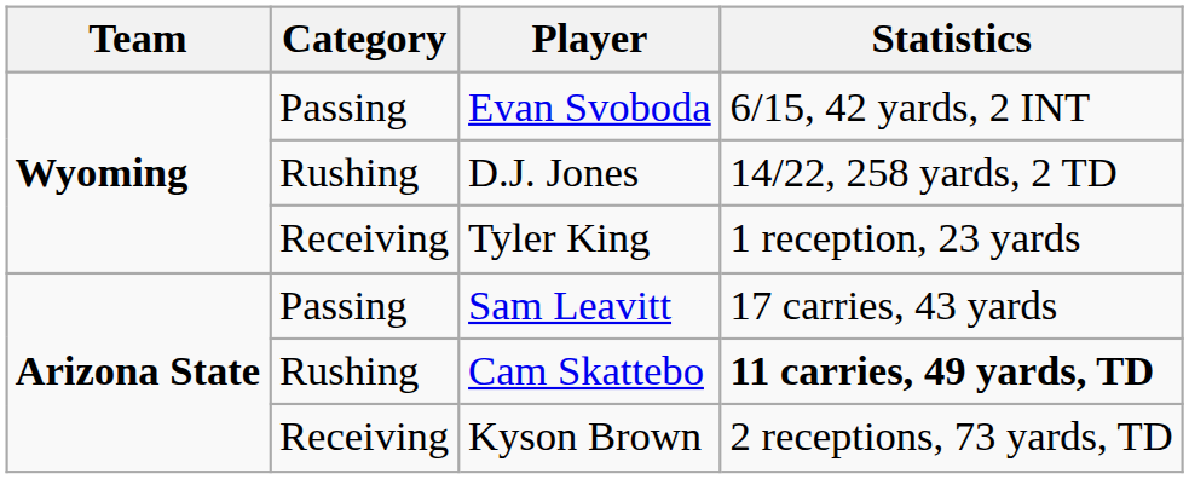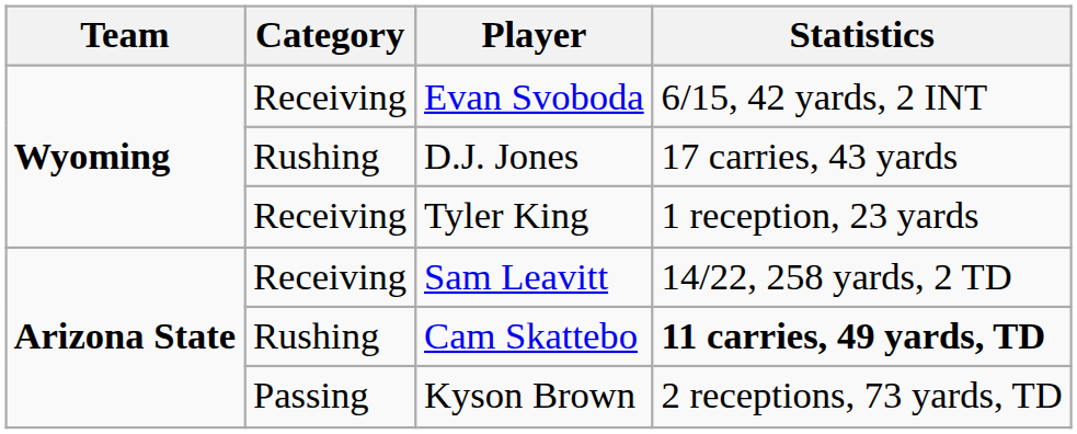Evan Svoboda | Category: Passing -> Receiving
D.J. Jones | Statistics: 14/22, 258 yards, 2 TD -> 17 carries, 43 yards
Sam Leavitt | Category: Passing -> Receiving
Sam Leavitt | Statistics: 17 carries, 43 yards -> 14/22, 258 yards, 2 TD
Kyson Brown | Category: Receiving -> Passing
